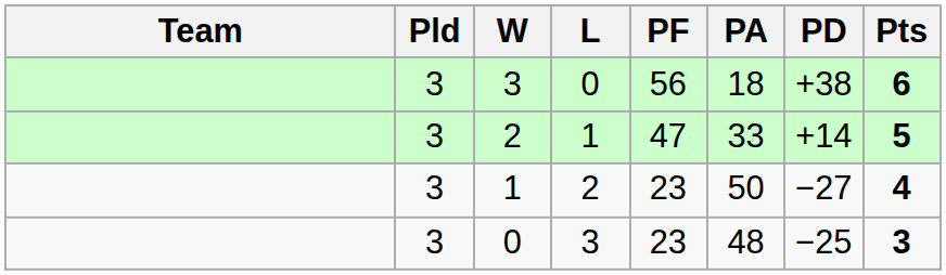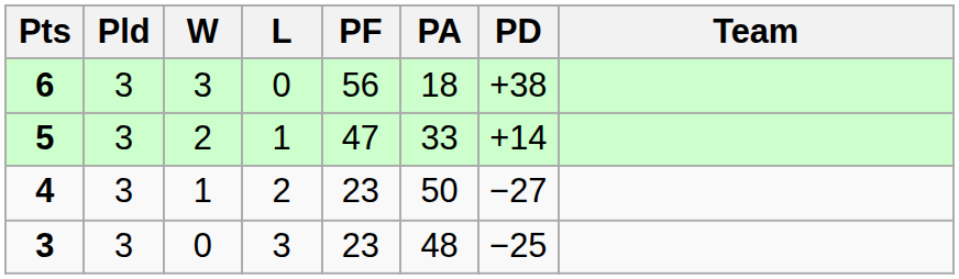columns swapped: Team <-> Pts
